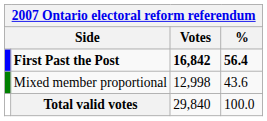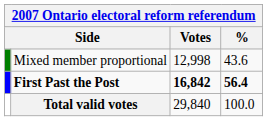rows swapped: First Past the Post <-> Mixed member proportional
